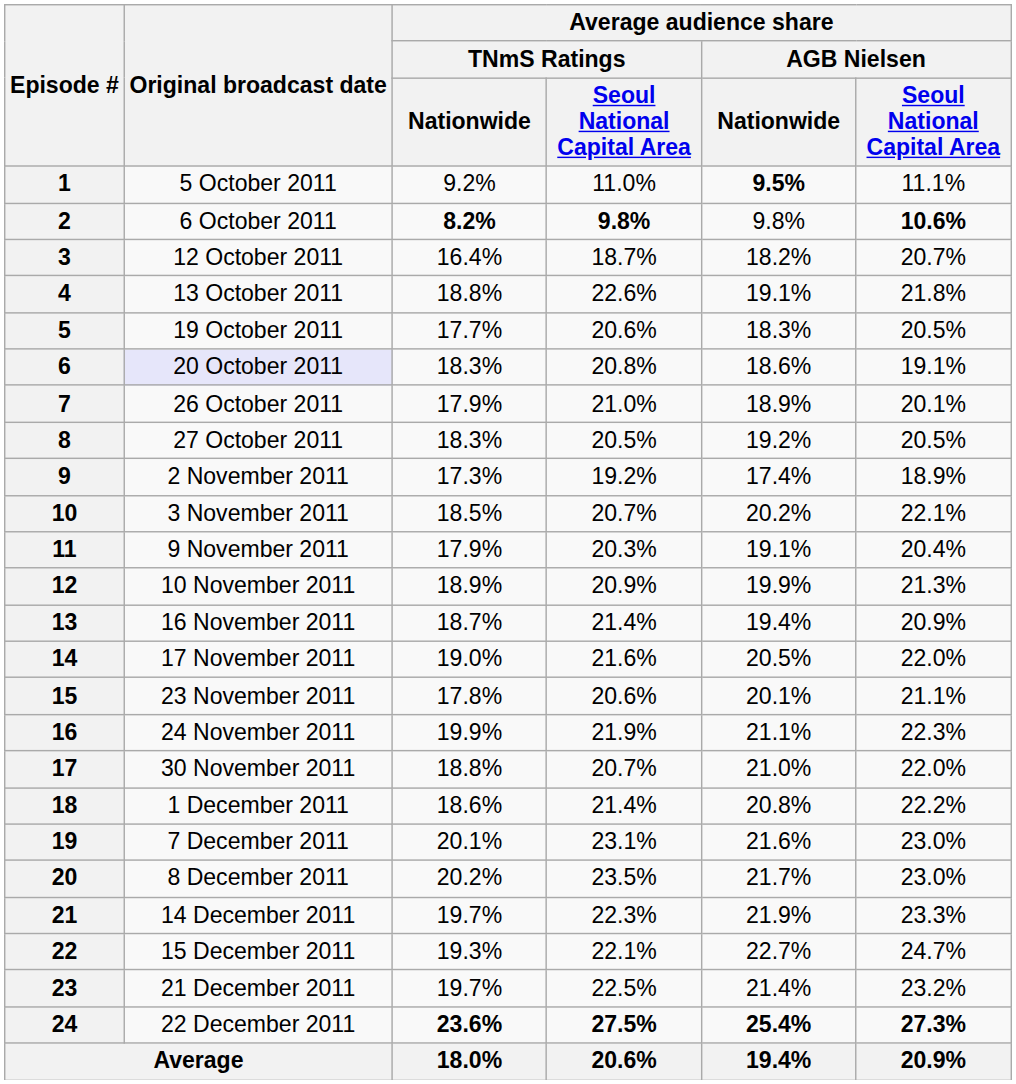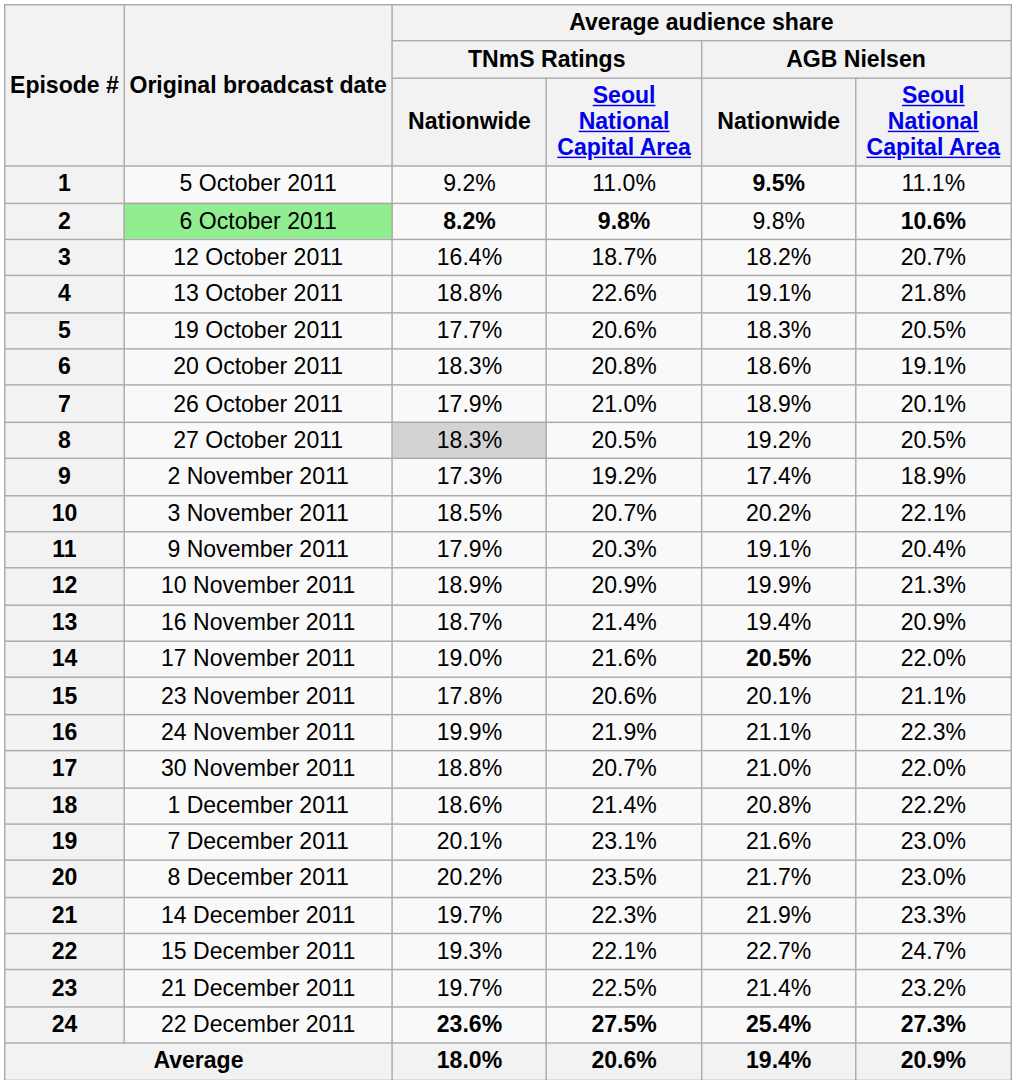2 | Original broadcast date: no background -> lightgreen background
6 | Original broadcast date: lavender background -> no background
8 | Average audience share / TNmS Ratings / Nationwide: no background -> lightgrey background
14 | Average audience share / AGB Nielsen / Nationwide: normal -> bold
